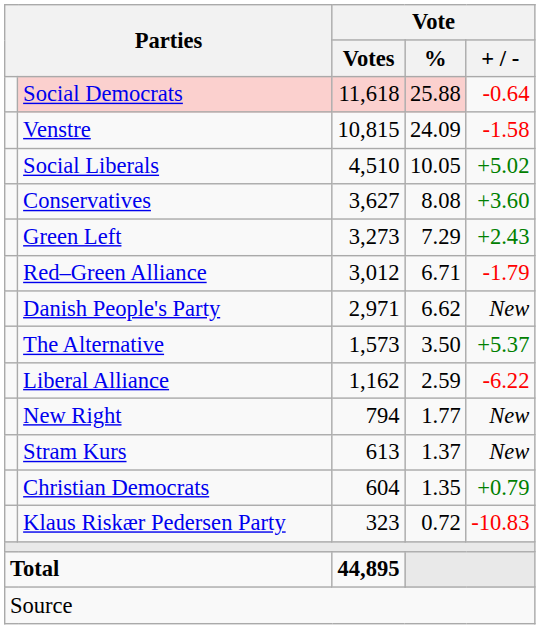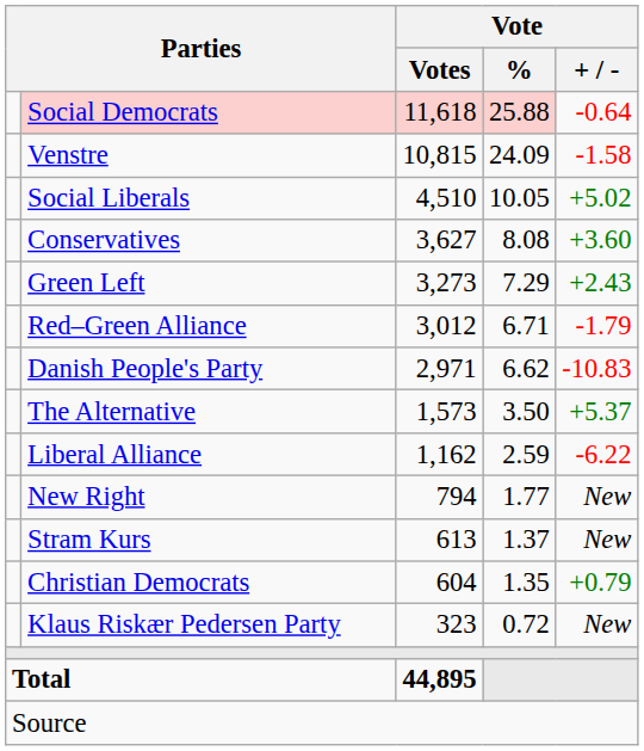Danish People's Party | Vote / + / -: New -> -10.83
Klaus Riskær Pedersen Party | Vote / + / -: -10.83 -> New
